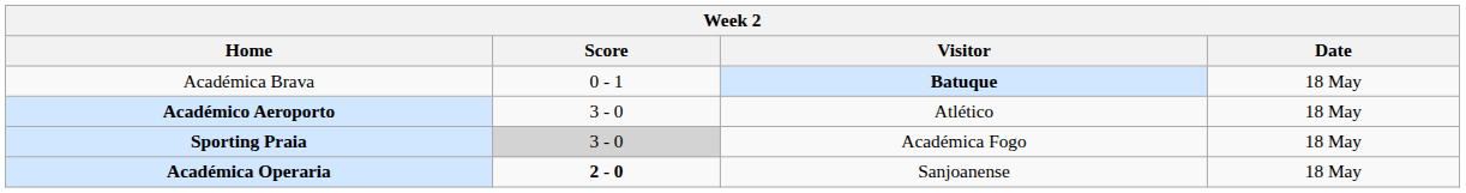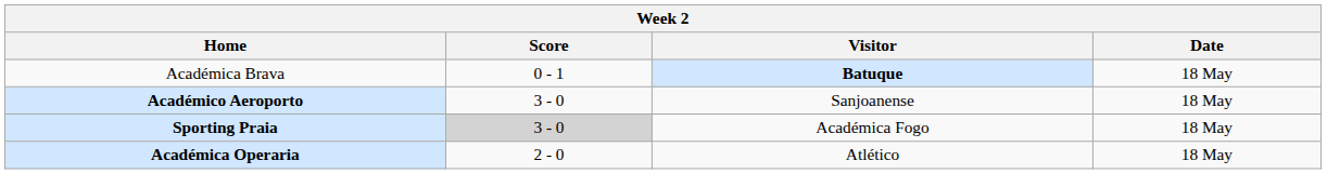Académico Aeroporto | Visitor: Atlético -> Sanjoanense
Académica Operaria | Score: bold -> normal
Académica Operaria | Visitor: Sanjoanense -> Atlético
